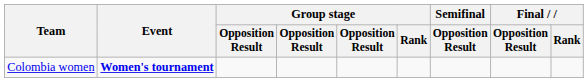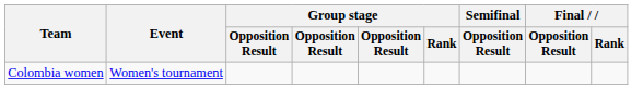Colombia women | Event: bold -> normal
